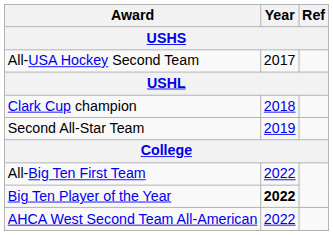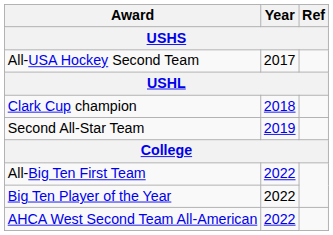Big Ten Player of the Year | Year: bold -> normal
